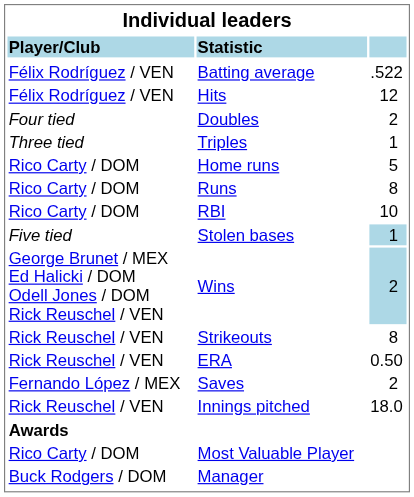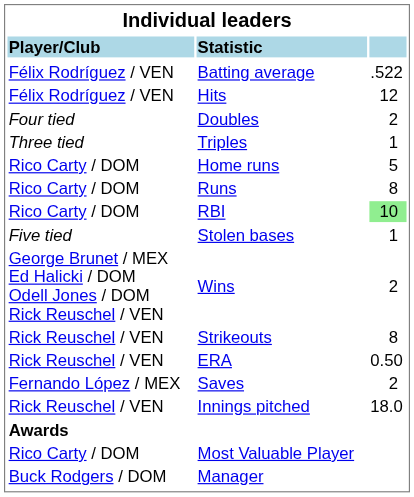RBI | column 3: no background -> lightgreen background
Stolen bases | column 3: lightblue background -> no background
Wins | column 3: lightblue background -> no background
